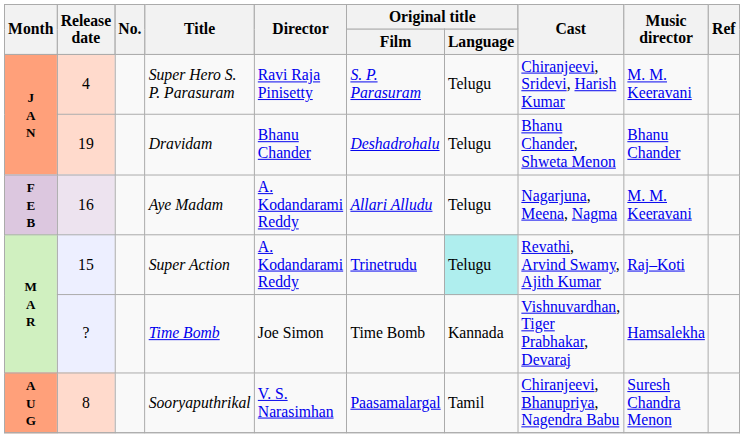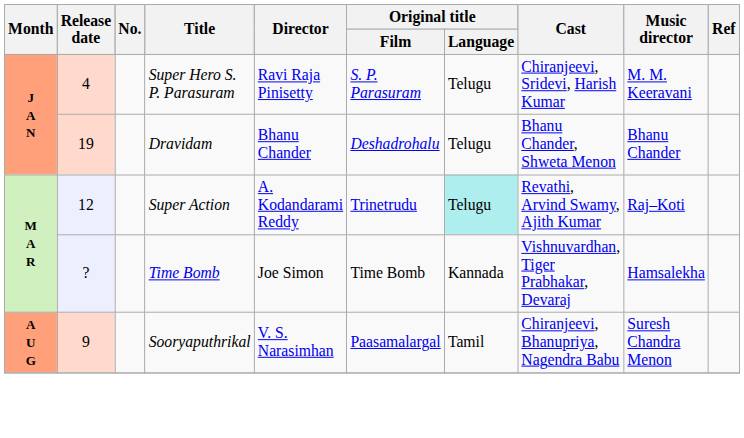- row: F E B | 16 | Aye Madam | A. Kodandarami Reddy | Allari Alludu | Telugu | Nagarjuna, Meena, Nagma | M. M. Keeravani
Super Action | Release date: 15 -> 12
Sooryaputhrikal | Release date: 8 -> 9
